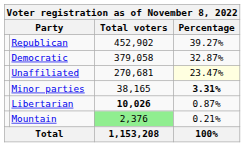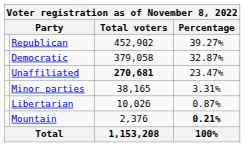Unaffiliated | Total voters: normal -> bold
Unaffiliated | Percentage: lightyellow background -> no background
Minor parties | Percentage: bold -> normal
Libertarian | Total voters: bold -> normal
Mountain | Total voters: lightgreen background -> no background
Mountain | Percentage: normal -> bold
